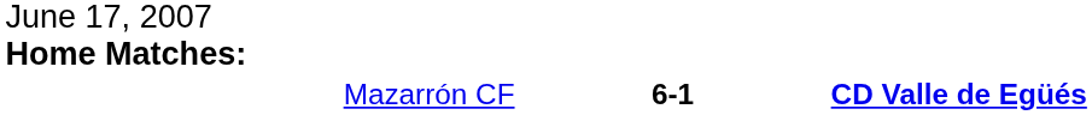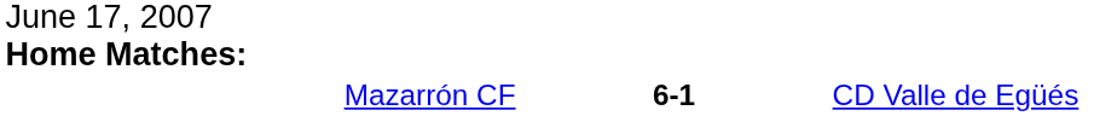Mazarrón CF | column 3: bold -> normal
